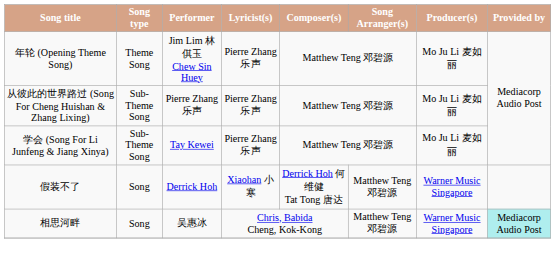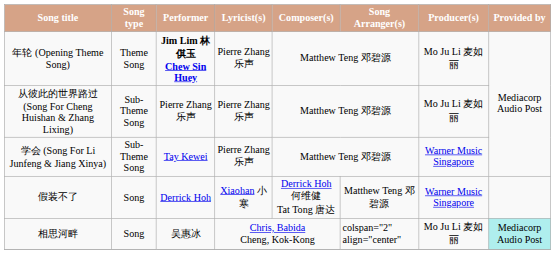年轮 (Opening Theme Song) | Performer: normal -> bold
学会 (Song For Li Junfeng & Jiang Xinya) | Producer(s): Mo Ju Li 麦如丽 -> Warner Music Singapore
相思河畔 | Song Arranger(s): Matthew Teng 邓碧源 -> colspan="2" align="center"
相思河畔 | Producer(s): Warner Music Singapore -> Mo Ju Li 麦如丽
